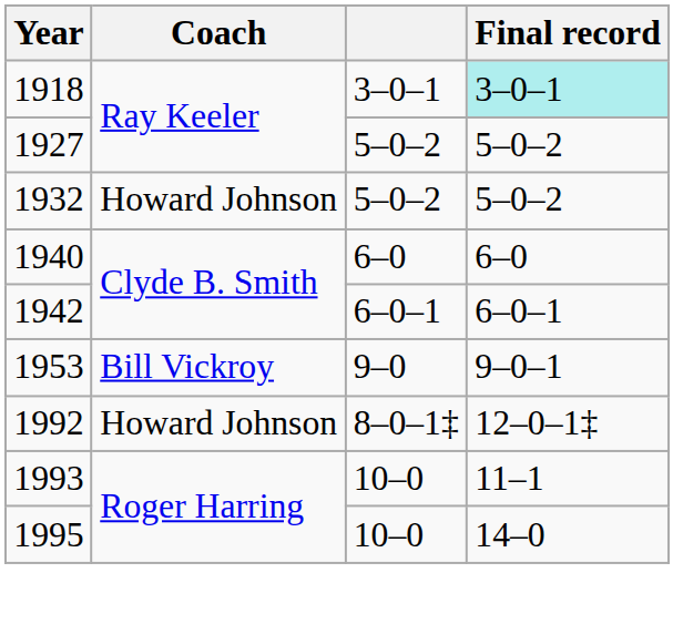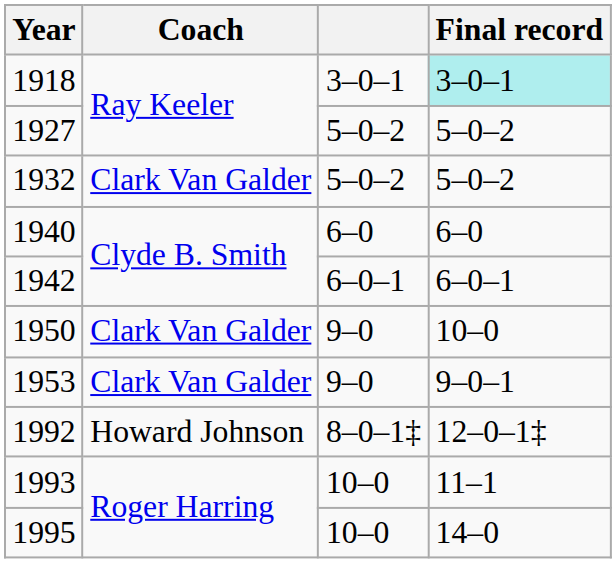1932 | Coach: Howard Johnson -> Clark Van Galder
+ row: 1950 | Clark Van Galder | 9–0 | 10–0
1953 | Coach: Bill Vickroy -> Clark Van Galder
